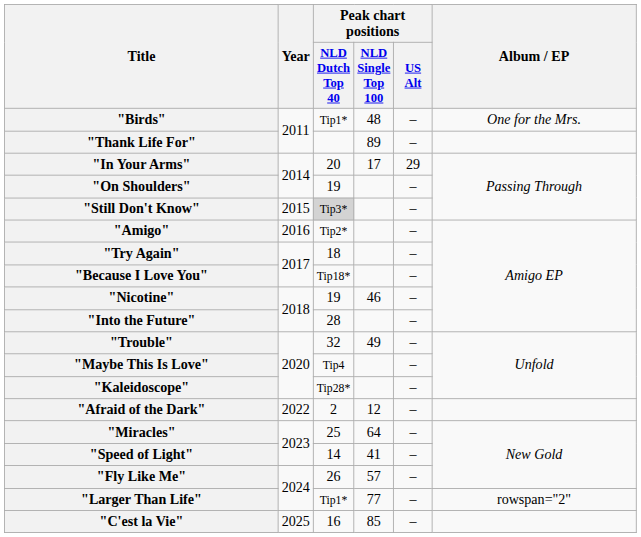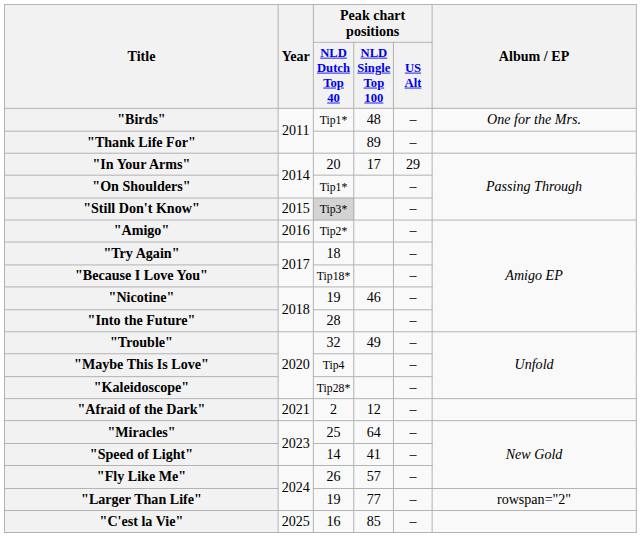"On Shoulders" | Peak chart positions / NLD Dutch Top 40: 19 -> Tip1*
"Afraid of the Dark" | Year: 2022 -> 2021
"Larger Than Life" | Peak chart positions / NLD Dutch Top 40: Tip1* -> 19
